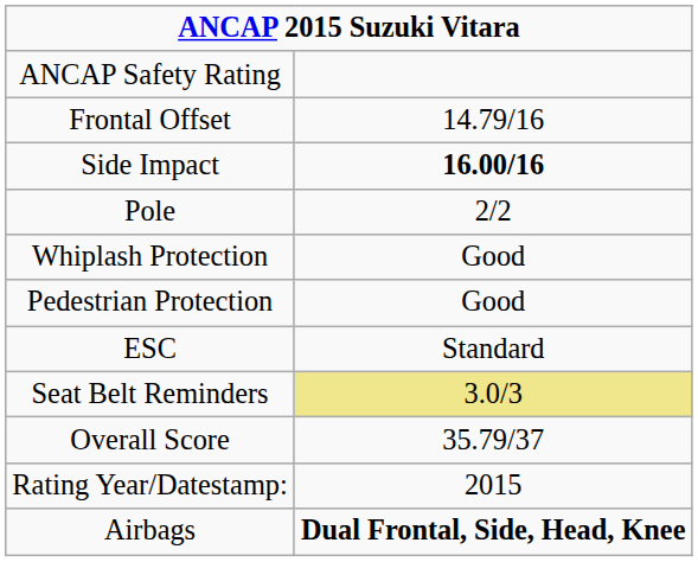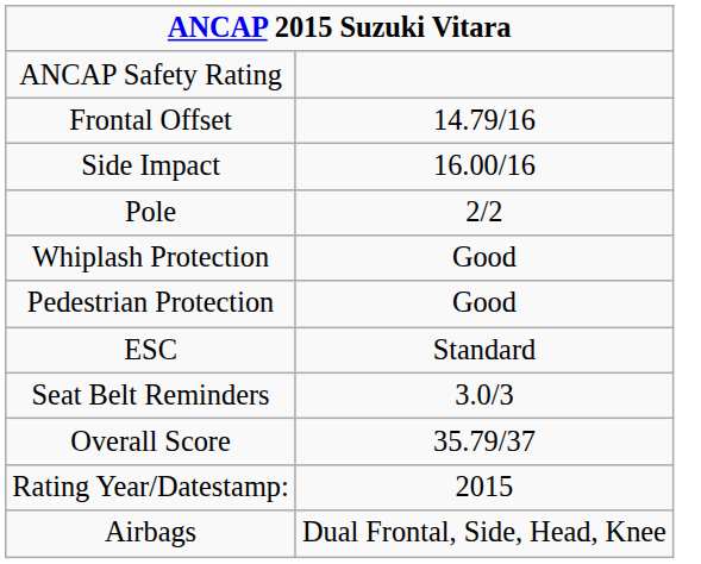Side Impact | column 2: bold -> normal
Seat Belt Reminders | column 2: khaki background -> no background
Airbags | column 2: bold -> normal
